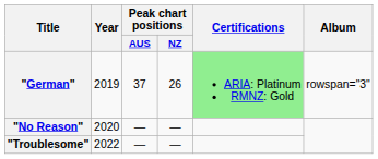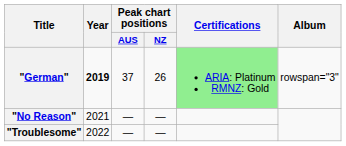"German" | Year: normal -> bold
"No Reason" | Year: 2020 -> 2021
